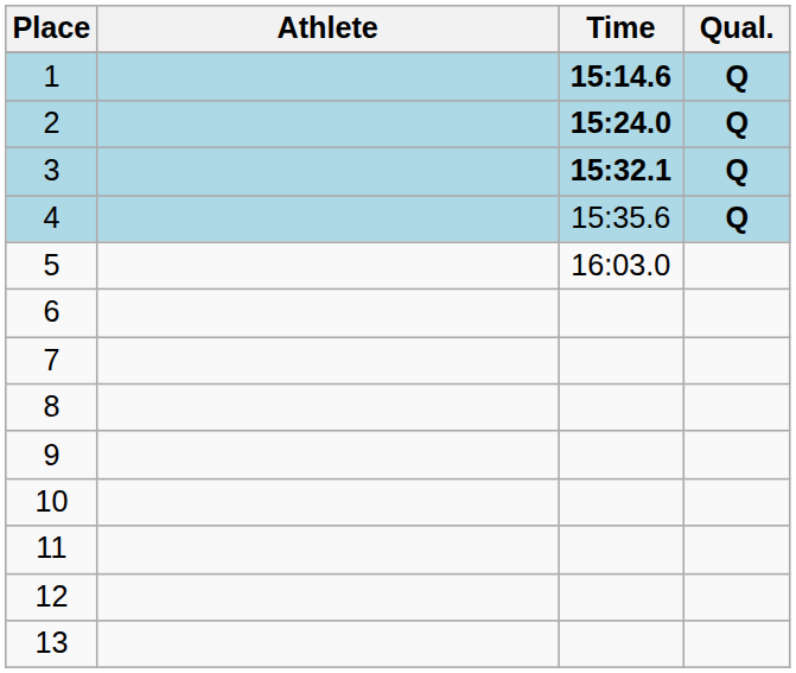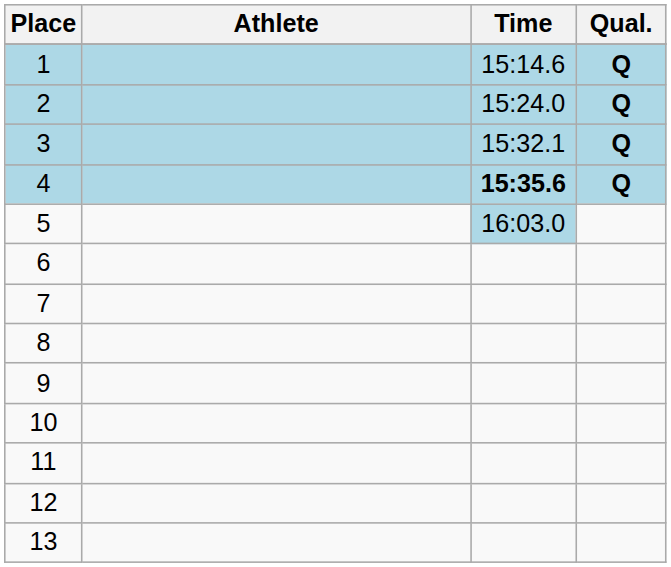1 | Time: bold -> normal
2 | Time: bold -> normal
3 | Time: bold -> normal
4 | Time: normal -> bold
5 | Time: no background -> lightblue background
